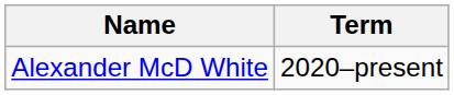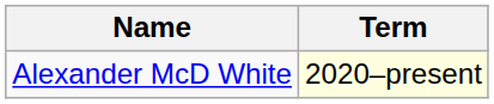Alexander McD White | Term: no background -> lightyellow background
